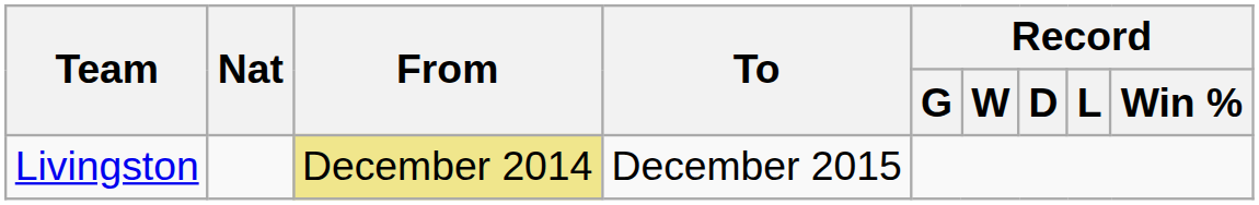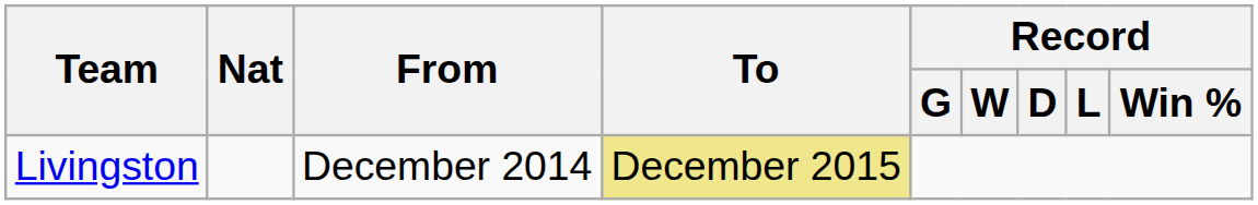Livingston | From: khaki background -> no background
Livingston | To: no background -> khaki background
